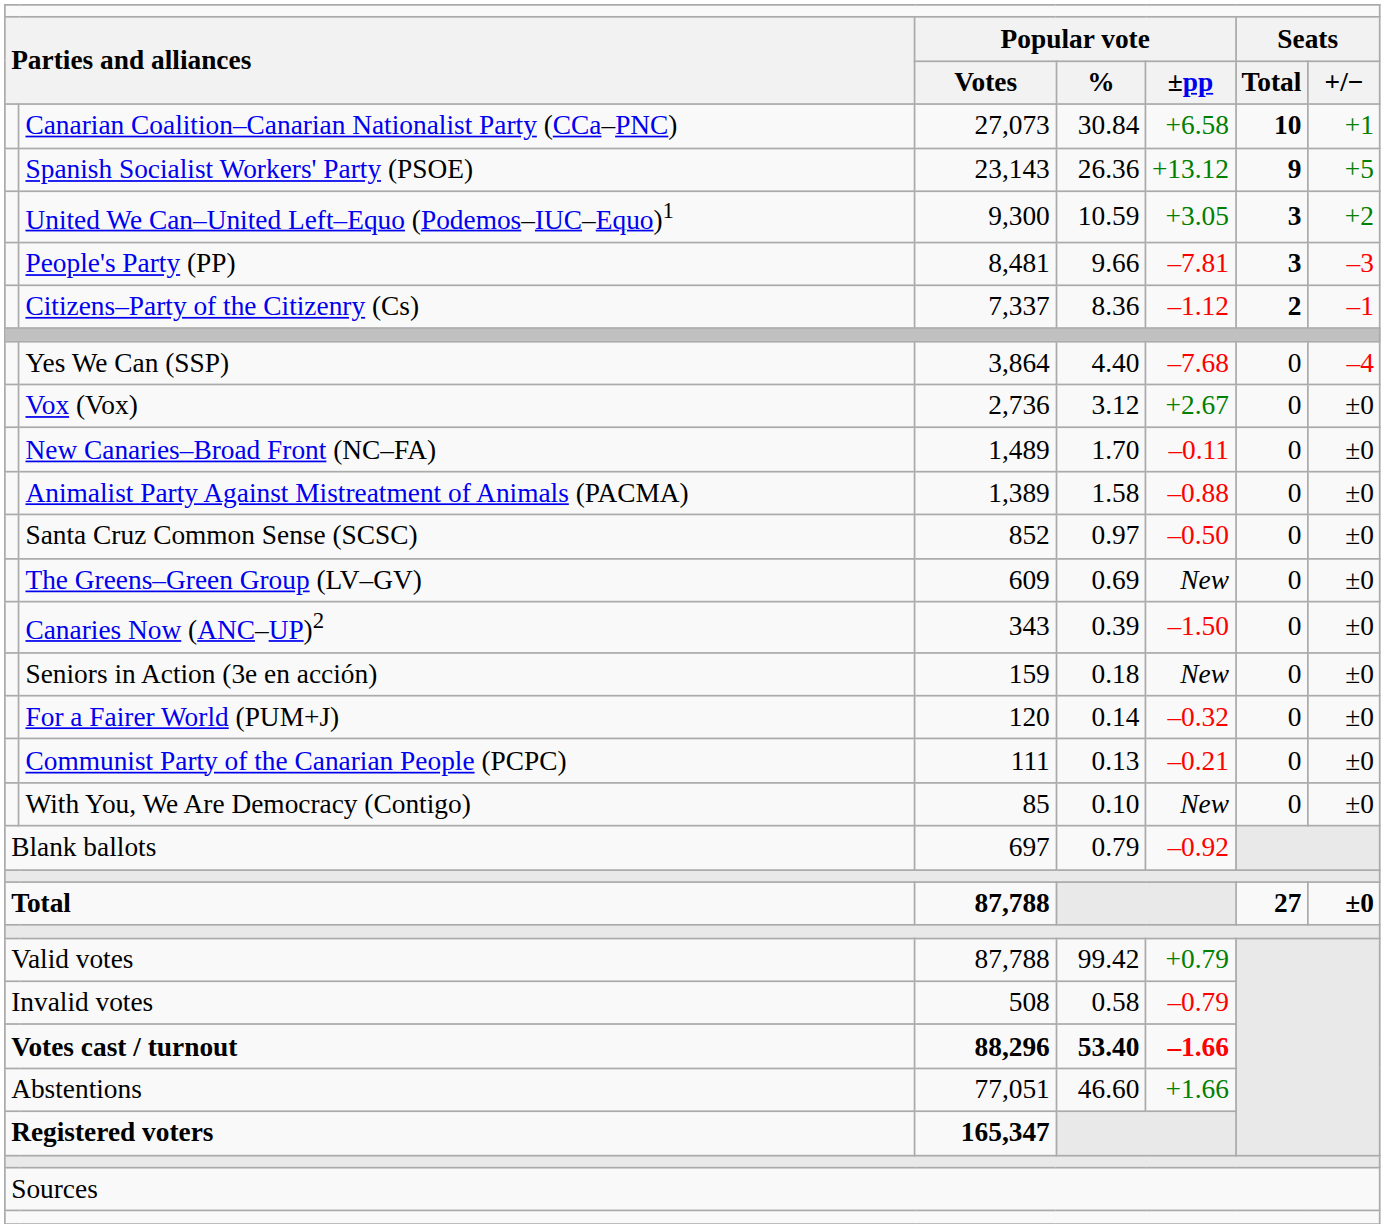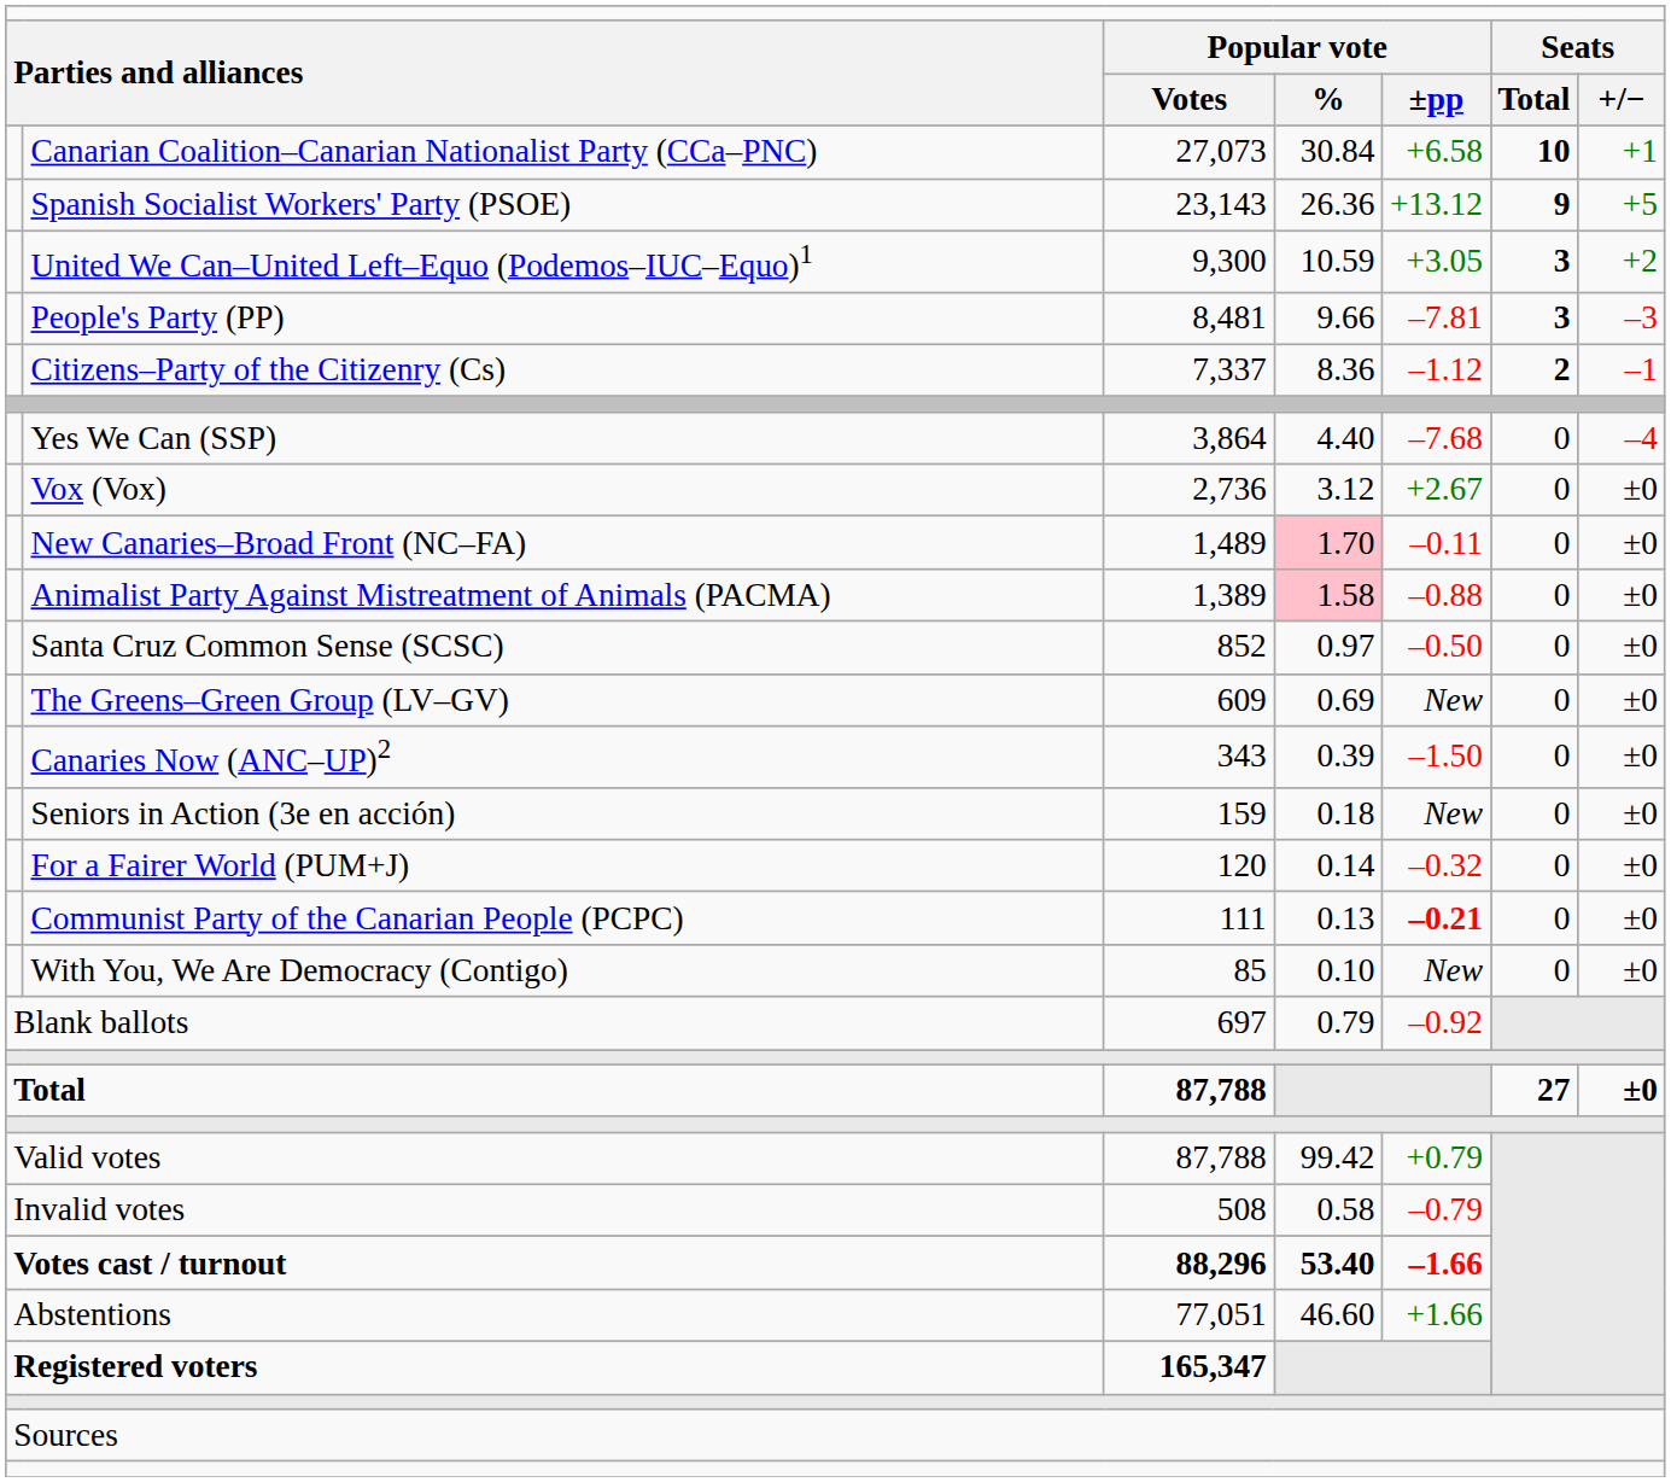New Canaries–Broad Front (NC–FA) | column 4: no background -> pink background
Animalist Party Against Mistreatment of Animals (PACMA) | column 4: no background -> pink background
Communist Party of the Canarian People (PCPC) | column 5: normal -> bold
